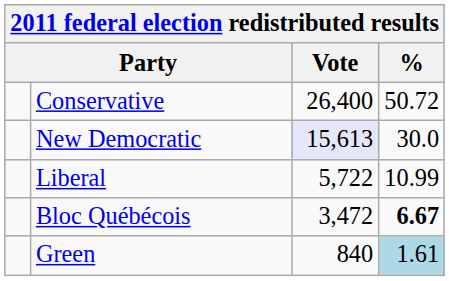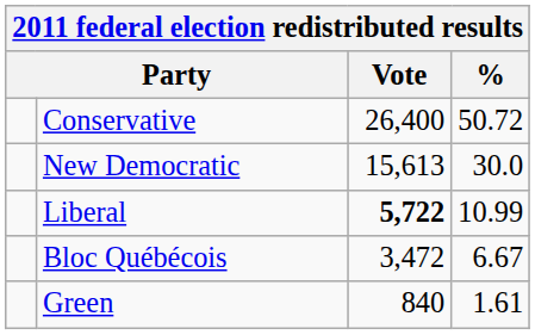New Democratic | Vote: lavender background -> no background
Liberal | Vote: normal -> bold
Bloc Québécois | %: bold -> normal
Green | %: lightblue background -> no background
